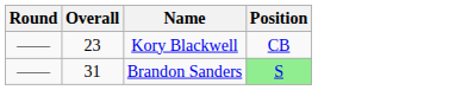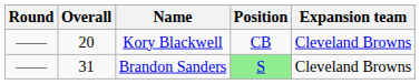+ column: Expansion team | Cleveland Browns | Cleveland Browns
Kory Blackwell | Overall: 23 -> 20
